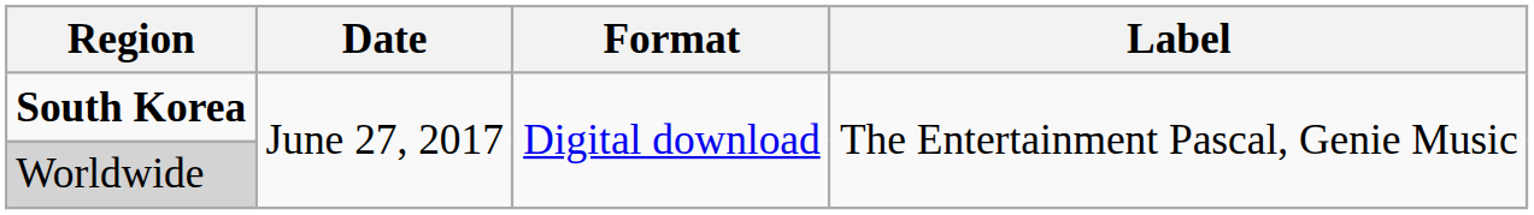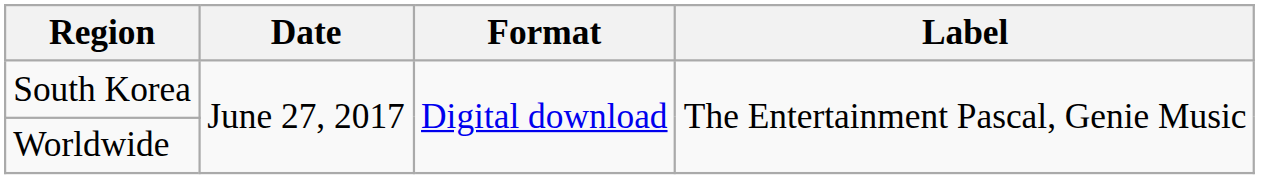South Korea | Region: bold -> normal
Worldwide | Region: lightgrey background -> no background
